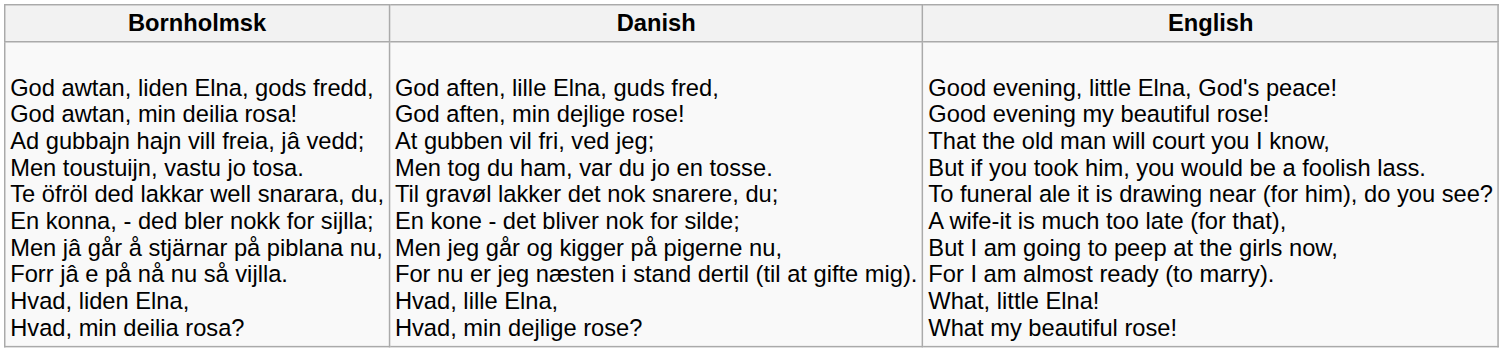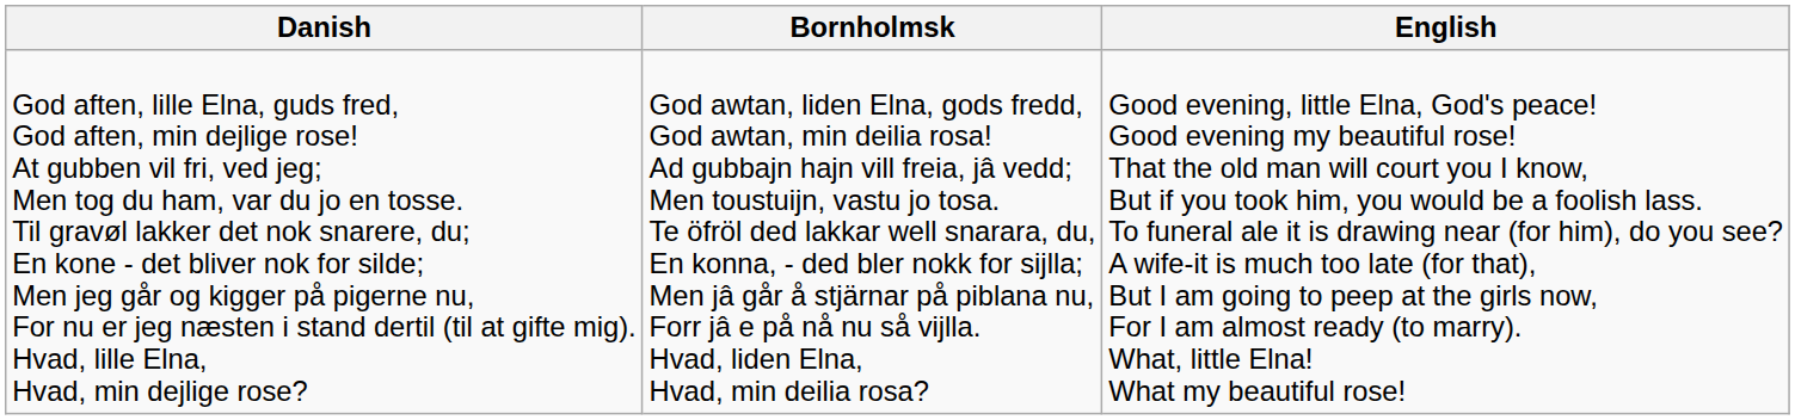columns swapped: Bornholmsk <-> Danish
